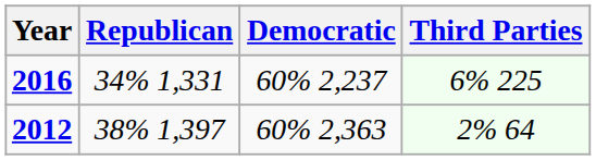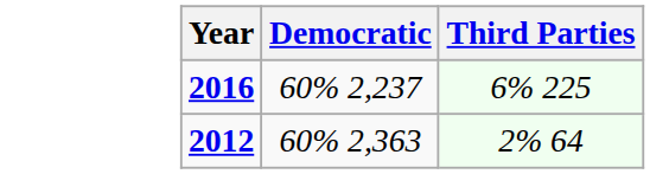- column: Republican | 34% 1,331 | 38% 1,397
